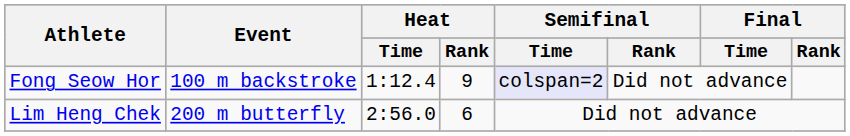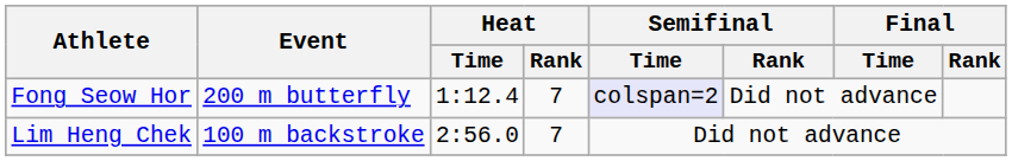Fong Seow Hor | Event: 100 m backstroke -> 200 m butterfly
Fong Seow Hor | Heat / Rank: 9 -> 7
Lim Heng Chek | Event: 200 m butterfly -> 100 m backstroke
Lim Heng Chek | Heat / Rank: 6 -> 7
